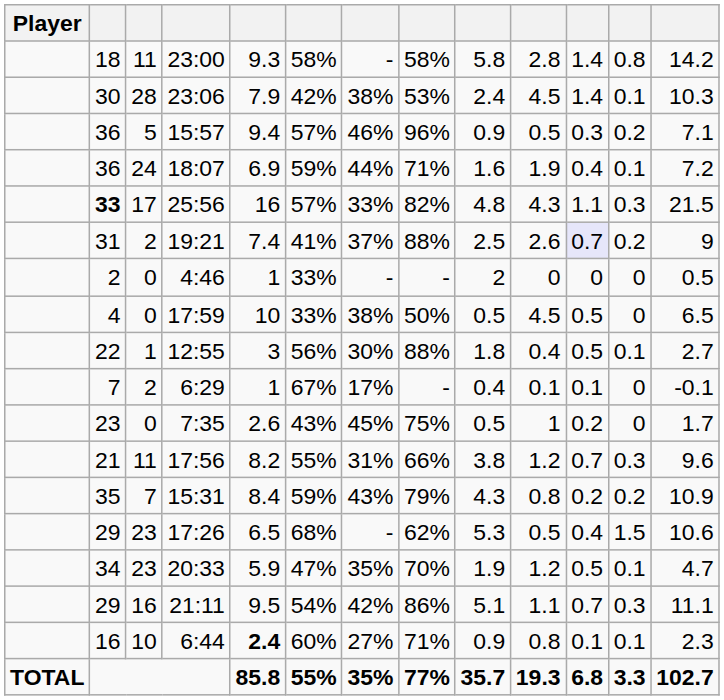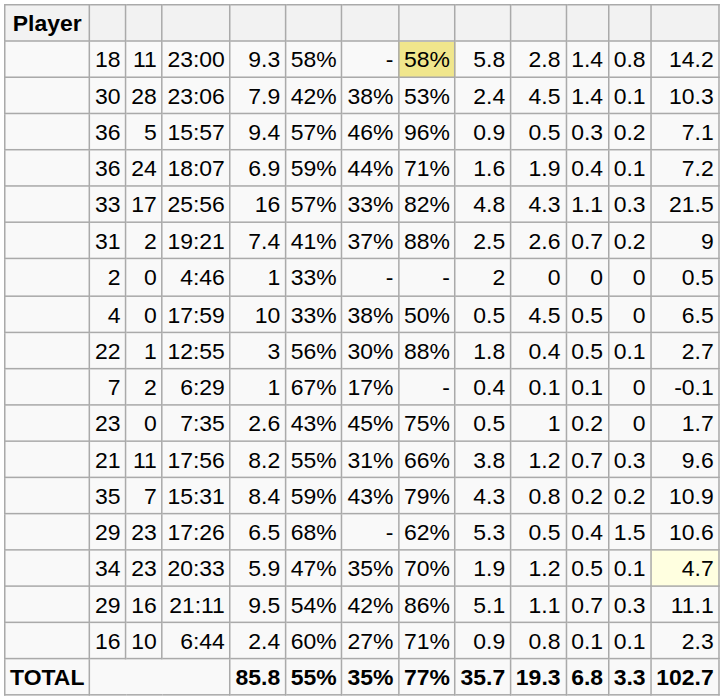23:00 | column 8: no background -> khaki background
25:56 | column 2: bold -> normal
19:21 | column 11: lavender background -> no background
20:33 | column 13: no background -> lightyellow background
6:44 | column 5: bold -> normal
